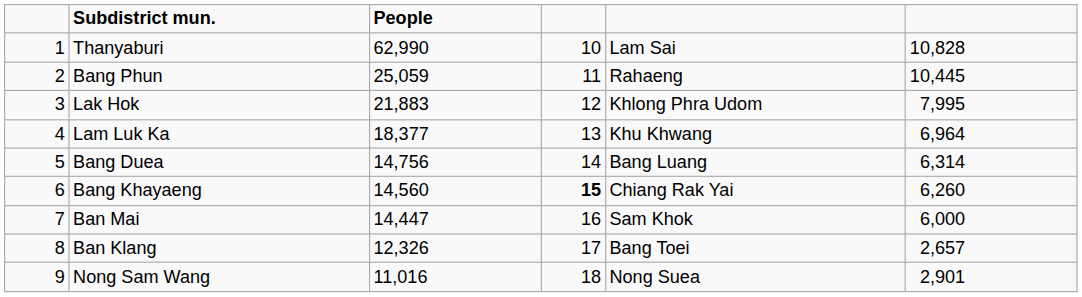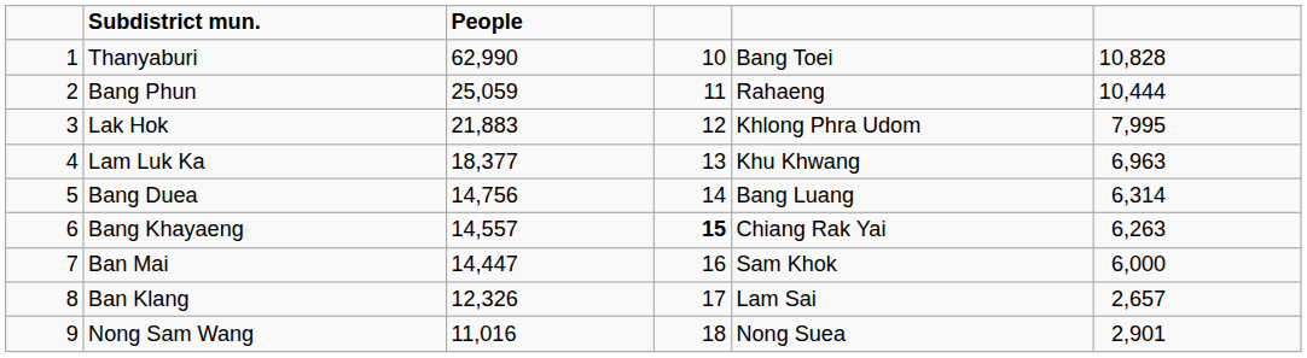Thanyaburi | column 5: Lam Sai -> Bang Toei
Bang Phun | column 6: 10,445 -> 10,444
Lam Luk Ka | column 6: 6,964 -> 6,963
Bang Khayaeng | People: 14,560 -> 14,557
Bang Khayaeng | column 6: 6,260 -> 6,263
Ban Klang | column 5: Bang Toei -> Lam Sai
